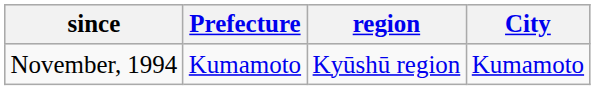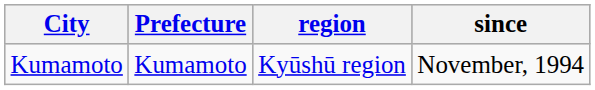columns swapped: City <-> since
